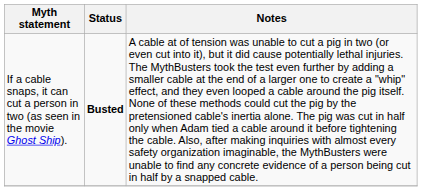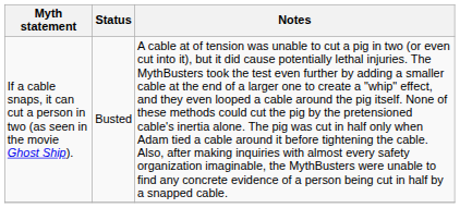row 2 | Status: bold -> normal
